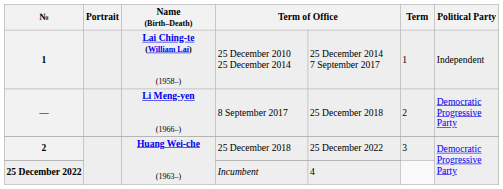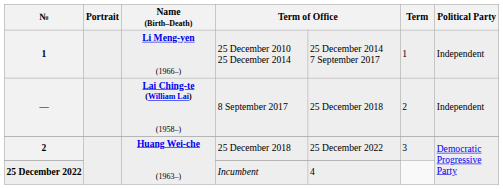25 December 2010 25 December 2014 | Name (Birth–Death): Lai Ching-te (William Lai) (1958–) -> Li Meng-yen (1966–)
8 September 2017 | Name (Birth–Death): Li Meng-yen (1966–) -> Lai Ching-te (William Lai) (1958–)
8 September 2017 | Political Party: Democratic Progressive Party -> Independent
